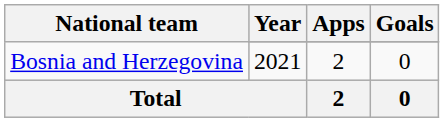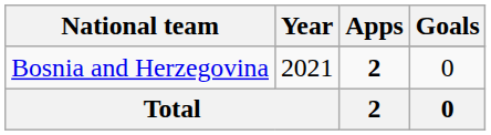2021 | Apps: normal -> bold
